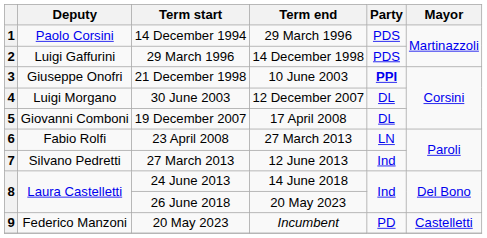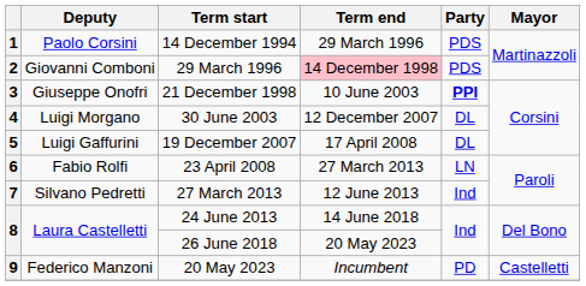2 | Deputy: Luigi Gaffurini -> Giovanni Comboni
2 | Term end: no background -> pink background
5 | Deputy: Giovanni Comboni -> Luigi Gaffurini
